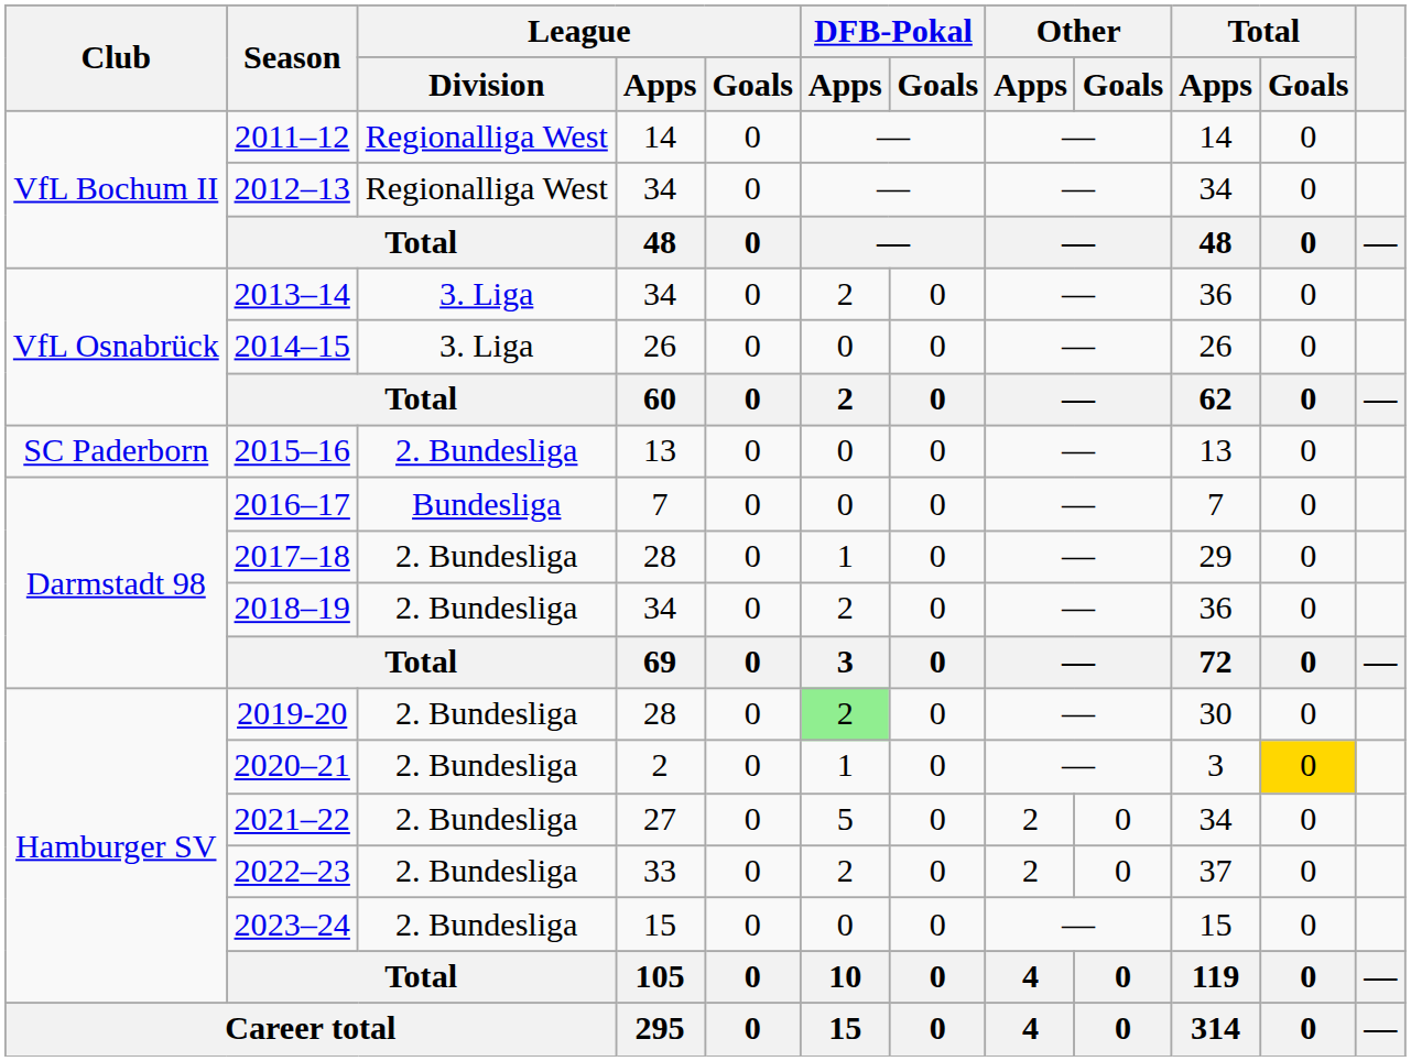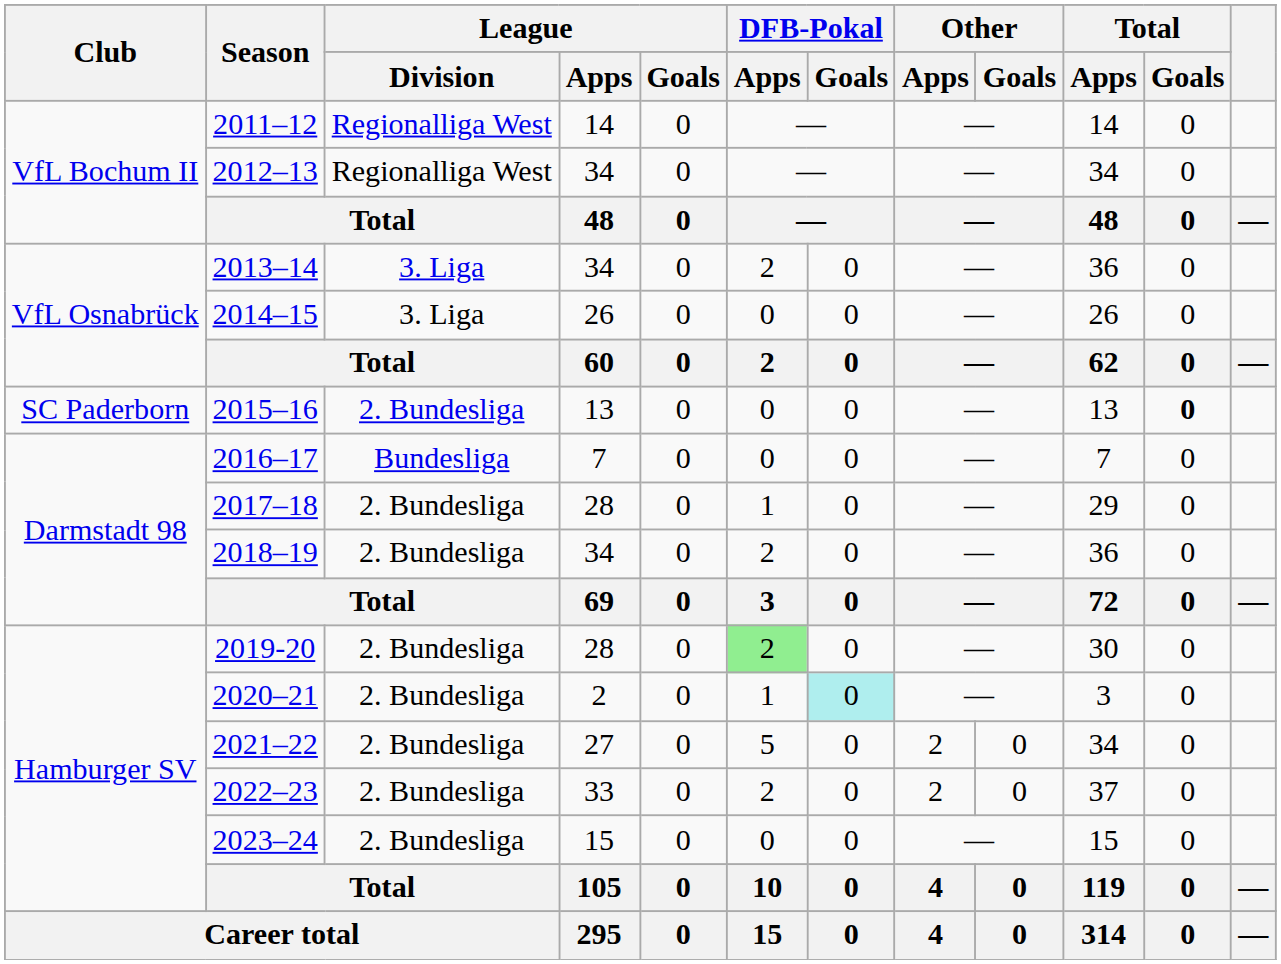2015–16 | Total / Goals: normal -> bold
2020–21 | DFB-Pokal / Goals: no background -> paleturquoise background
2020–21 | Total / Goals: gold background -> no background
